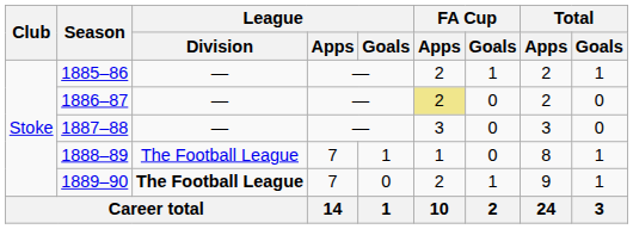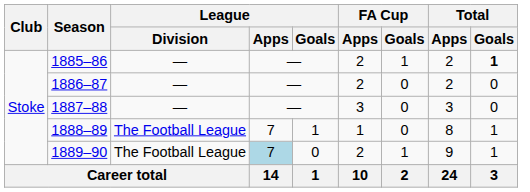1885–86 | Total / Goals: normal -> bold
1886–87 | FA Cup / Apps: khaki background -> no background
1889–90 | League / Division: bold -> normal
1889–90 | League / Apps: no background -> lightblue background
